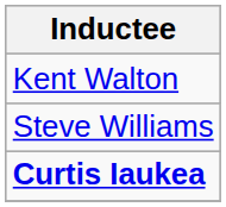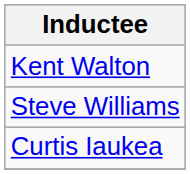row 4 | column 1: bold -> normal
